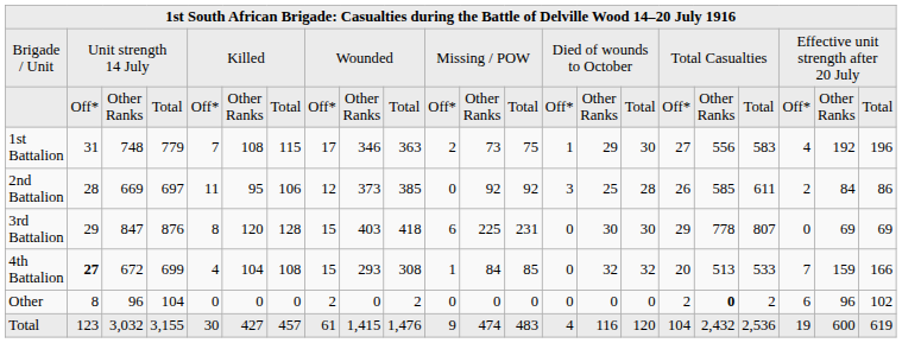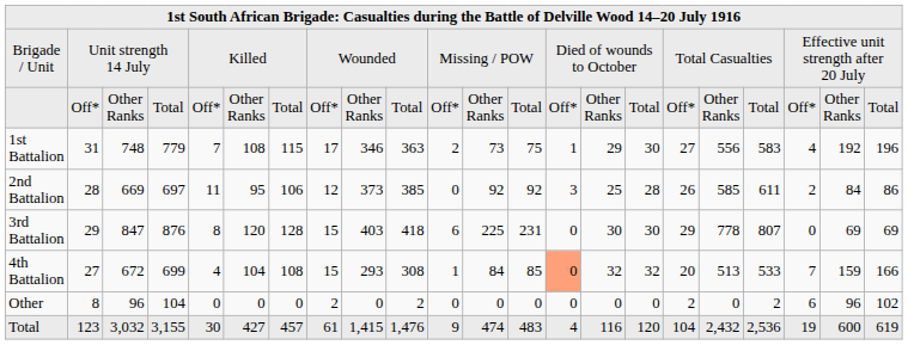4th Battalion | column 2: bold -> normal
4th Battalion | column 14: no background -> lightsalmon background
Other | column 18: bold -> normal
